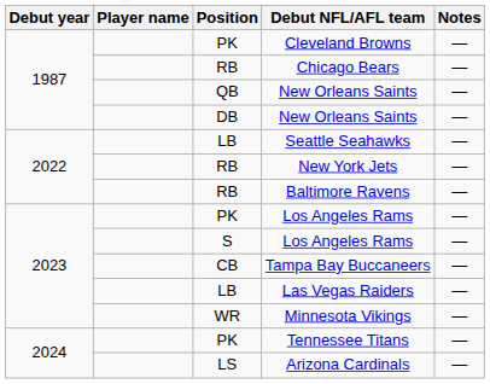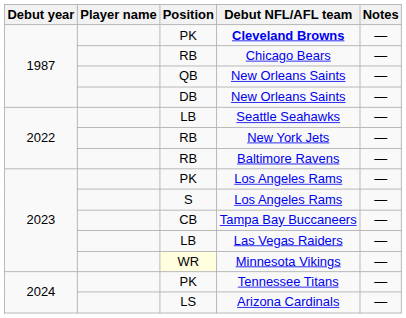Cleveland Browns | Debut NFL/AFL team: normal -> bold
Minnesota Vikings | Position: no background -> lightyellow background
